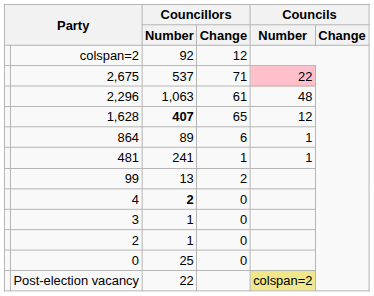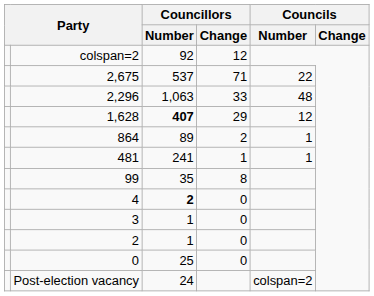2,675 | Councils / Number: pink background -> no background
2,296 | Councillors / Change: 61 -> 33
1,628 | Councillors / Change: 65 -> 29
864 | Councillors / Change: 6 -> 2
99 | Councillors / Number: 13 -> 35
99 | Councillors / Change: 2 -> 8
Post-election vacancy | Councillors / Number: 22 -> 24
Post-election vacancy | Councils / Number: khaki background -> no background
